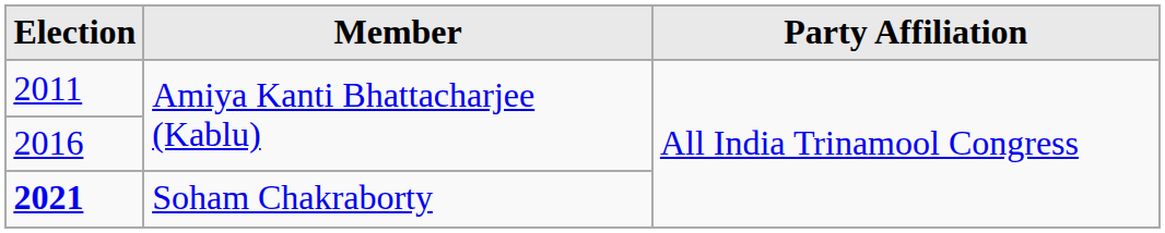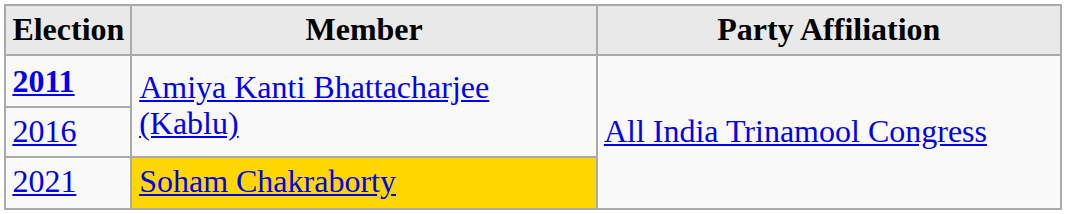row 2 | Election: normal -> bold
row 4 | Election: bold -> normal
row 4 | Member: no background -> gold background
